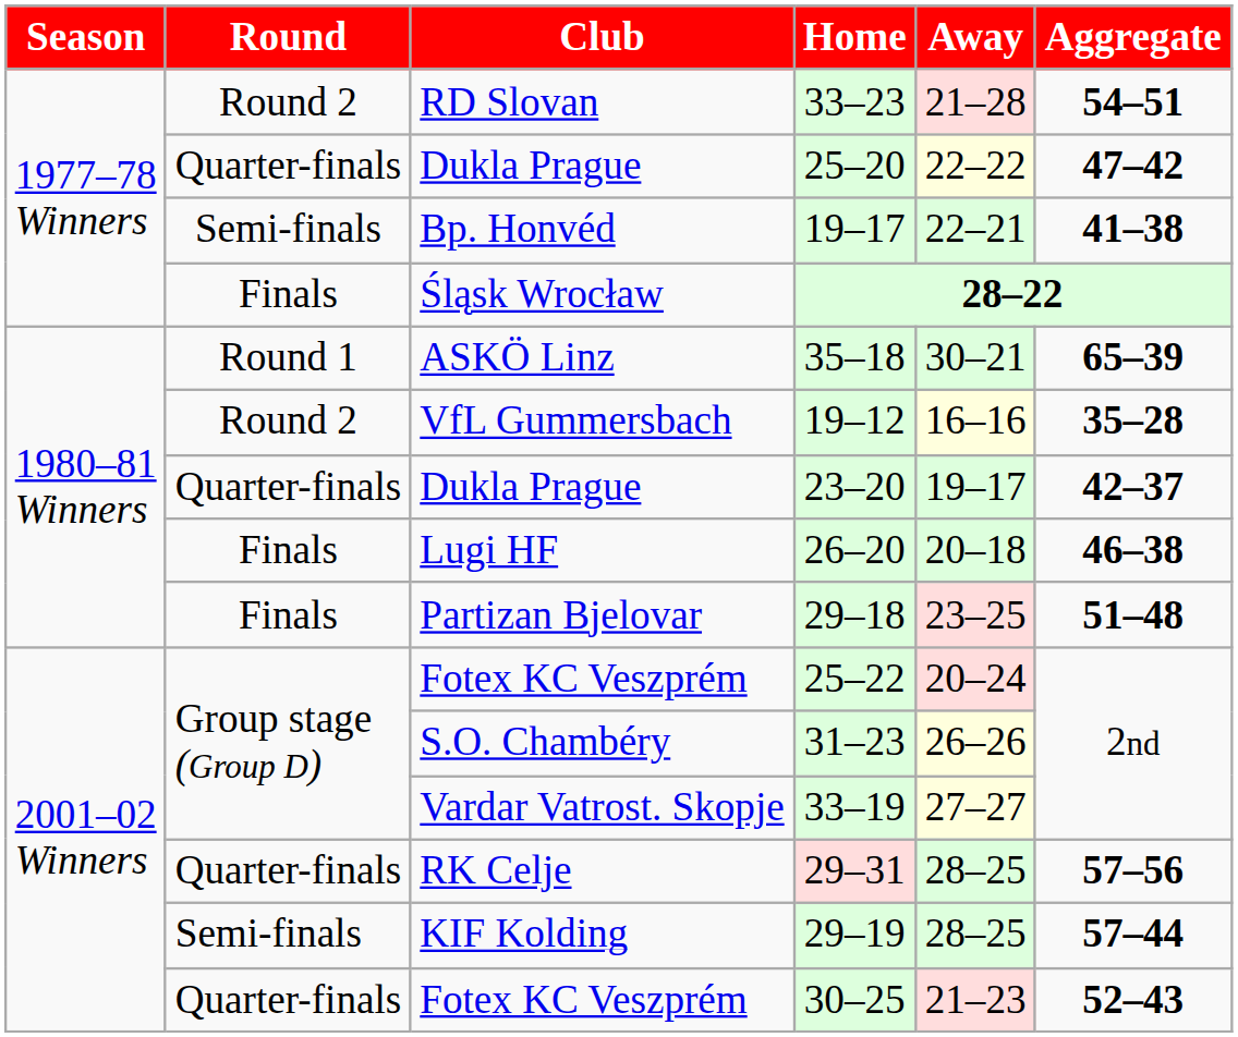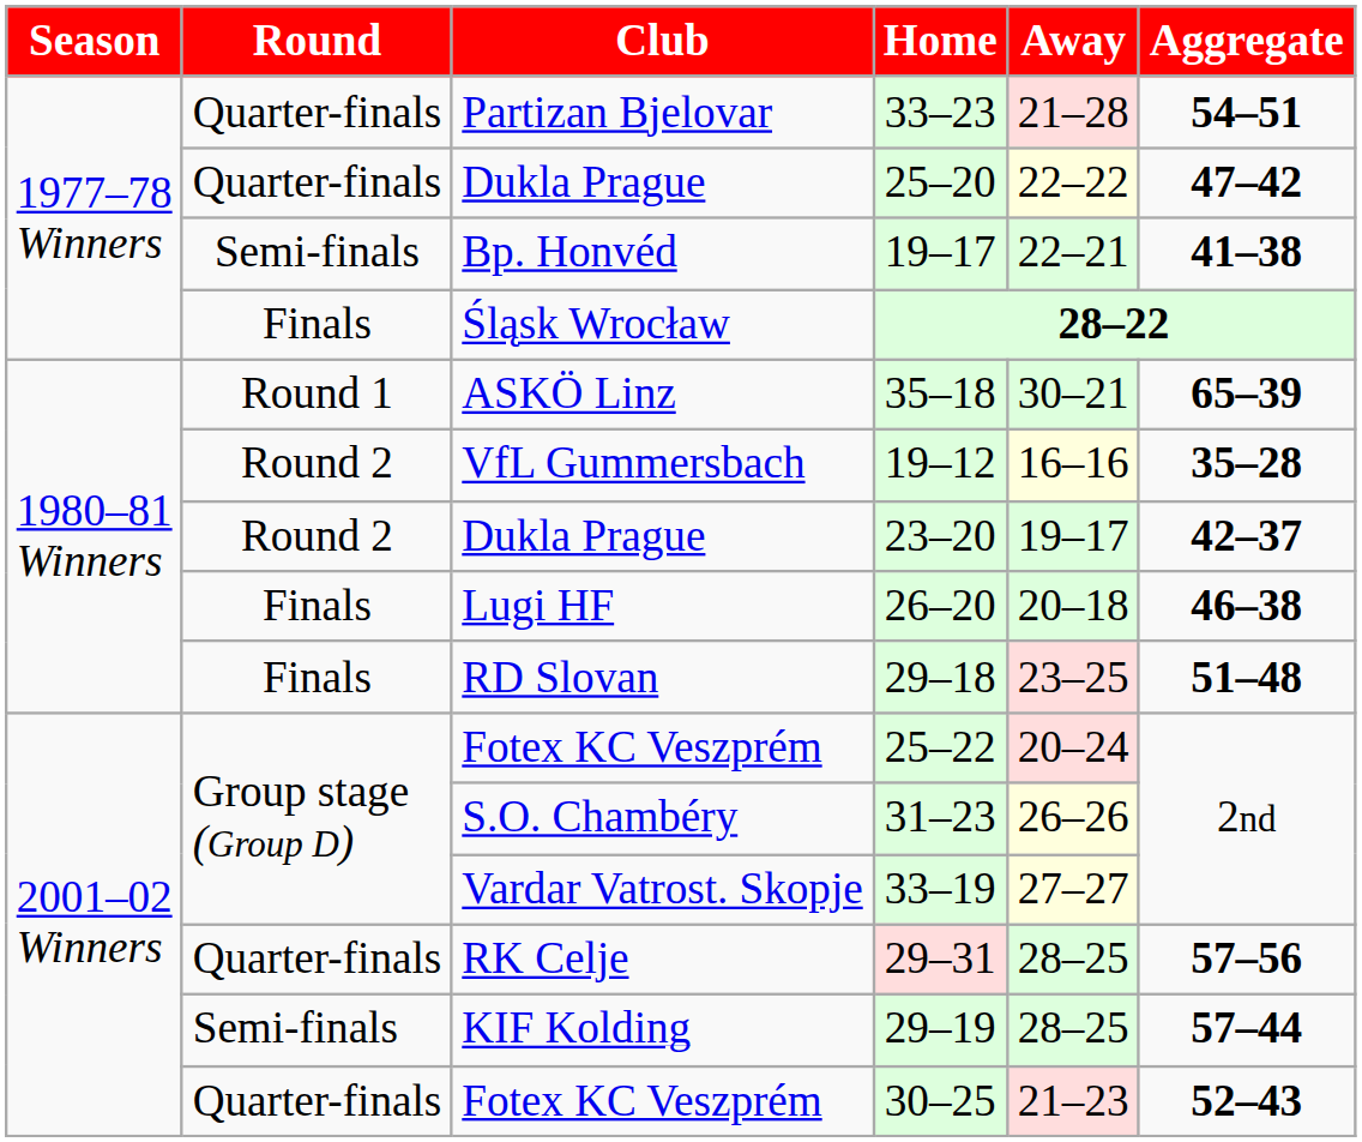33–23 | Round: Round 2 -> Quarter-finals
33–23 | Club: RD Slovan -> Partizan Bjelovar
23–20 | Round: Quarter-finals -> Round 2
29–18 | Club: Partizan Bjelovar -> RD Slovan
